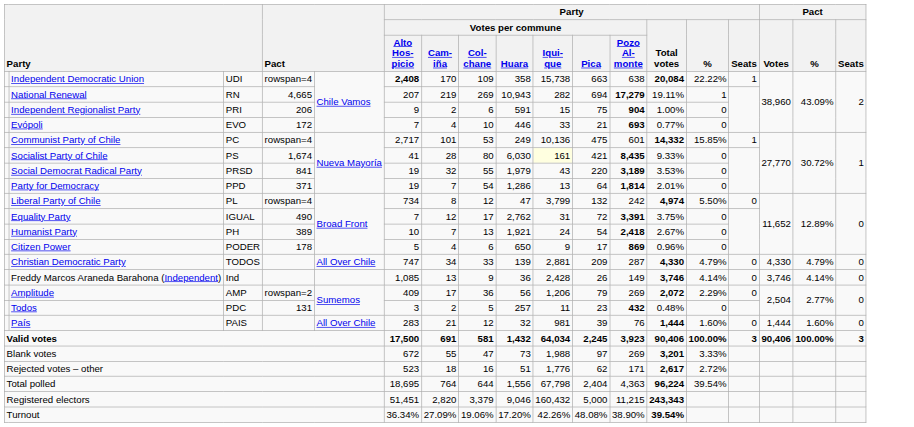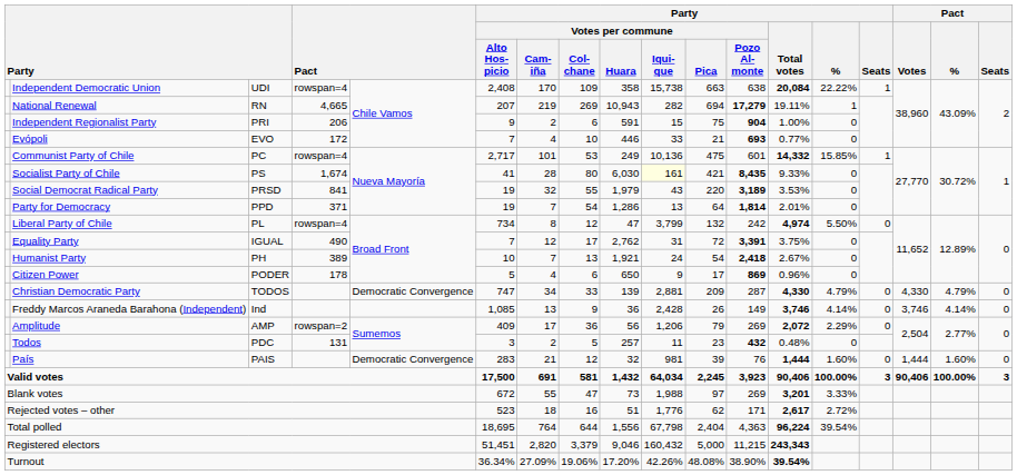Independent Democratic Union | Party / Votes per commune / Alto Hos- picio: bold -> normal
Christian Democratic Party | column 5: All Over Chile -> Democratic Convergence
País | column 5: All Over Chile -> Democratic Convergence
